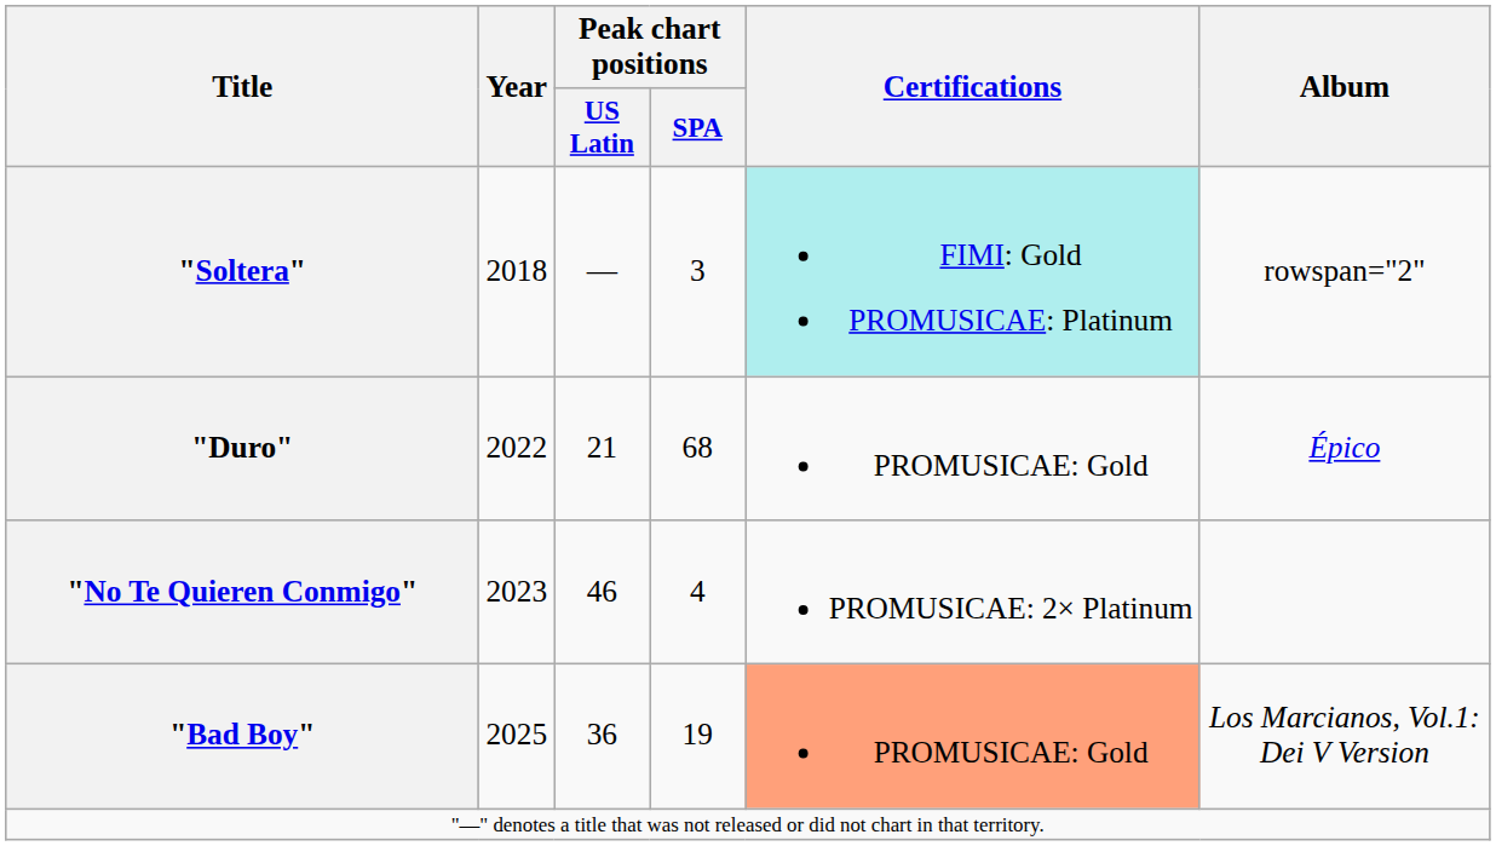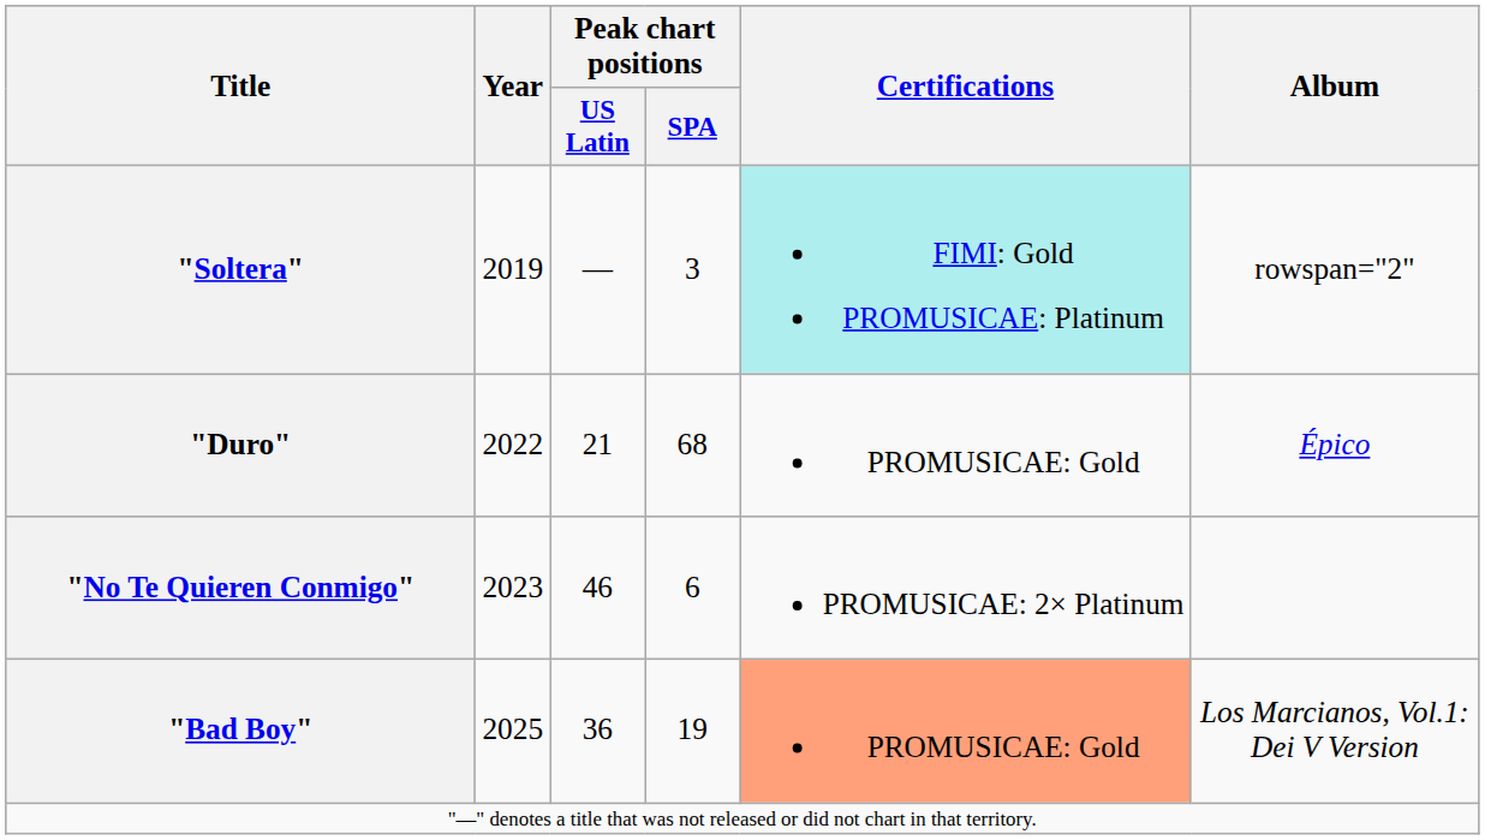"Soltera" | Year: 2018 -> 2019
"No Te Quieren Conmigo" | Peak chart positions / SPA: 4 -> 6
